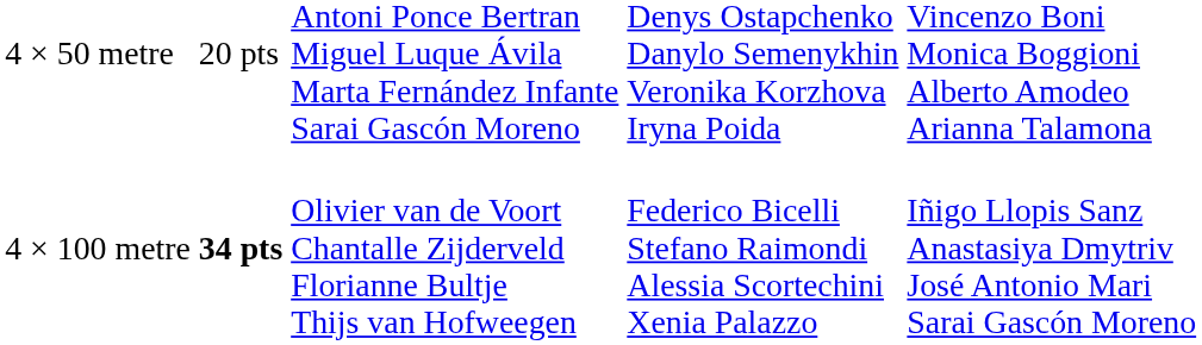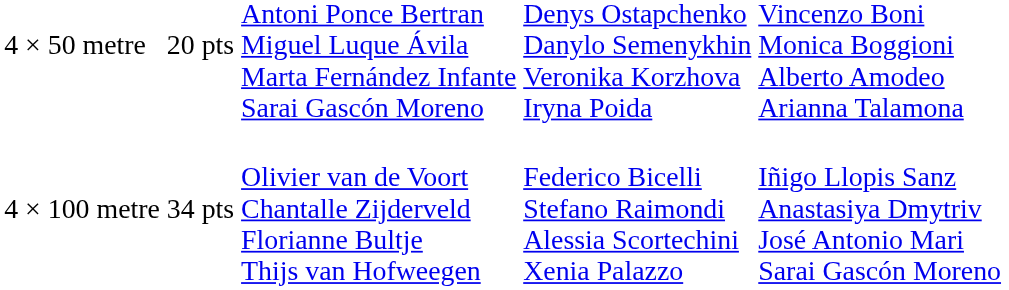4 × 100 metre | column 2: bold -> normal
